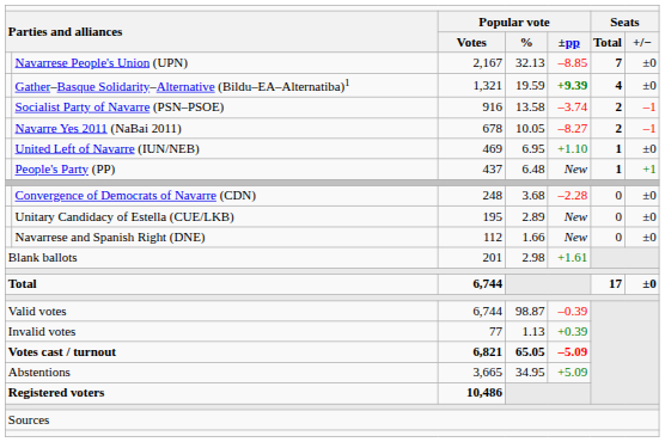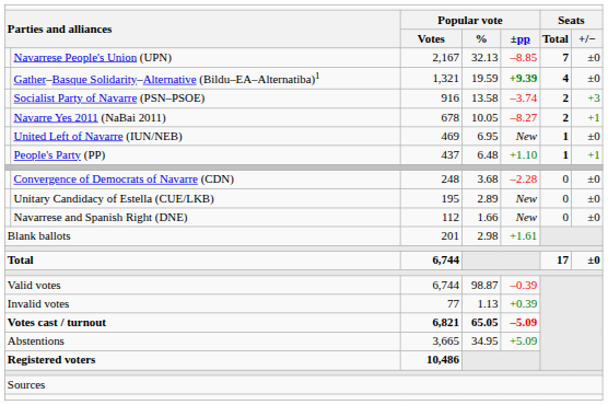Socialist Party of Navarre (PSN–PSOE) | column 7: –1 -> +3
Navarre Yes 2011 (NaBai 2011) | column 7: –1 -> +1
United Left of Navarre (IUN/NEB) | column 5: +1.10 -> New
People's Party (PP) | column 5: New -> +1.10
